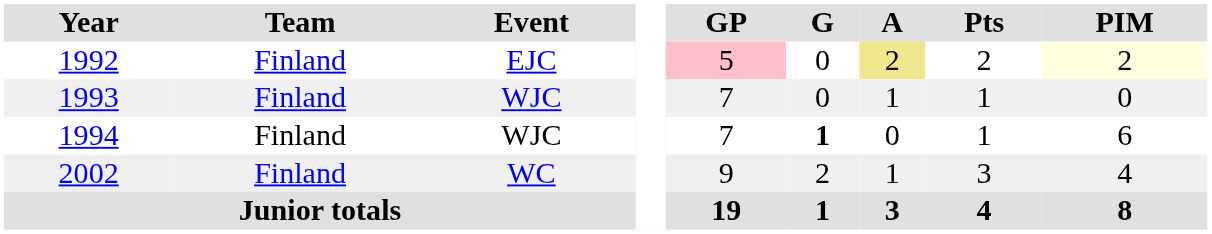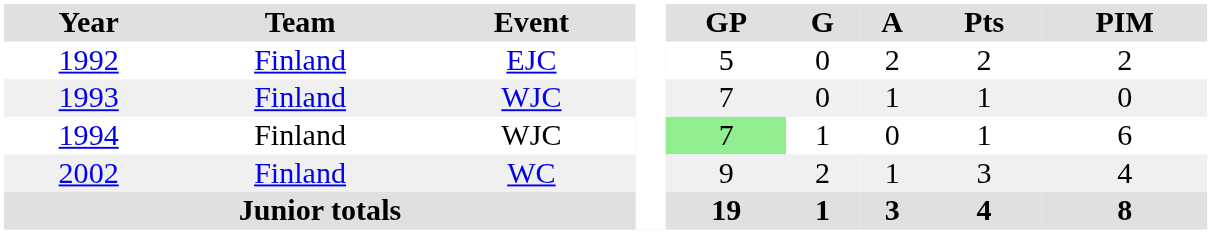1992 | GP: pink background -> no background
1992 | A: khaki background -> no background
1992 | PIM: lightyellow background -> no background
1994 | GP: no background -> lightgreen background
1994 | G: bold -> normal
